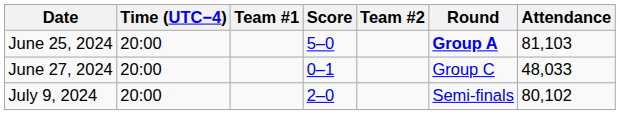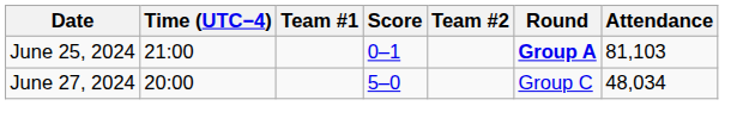June 25, 2024 | Time (UTC−4): 20:00 -> 21:00
June 25, 2024 | Score: 5–0 -> 0–1
June 27, 2024 | Score: 0–1 -> 5–0
June 27, 2024 | Attendance: 48,033 -> 48,034
- row: July 9, 2024 | 20:00 | 2–0 | Semi-finals | 80,102
